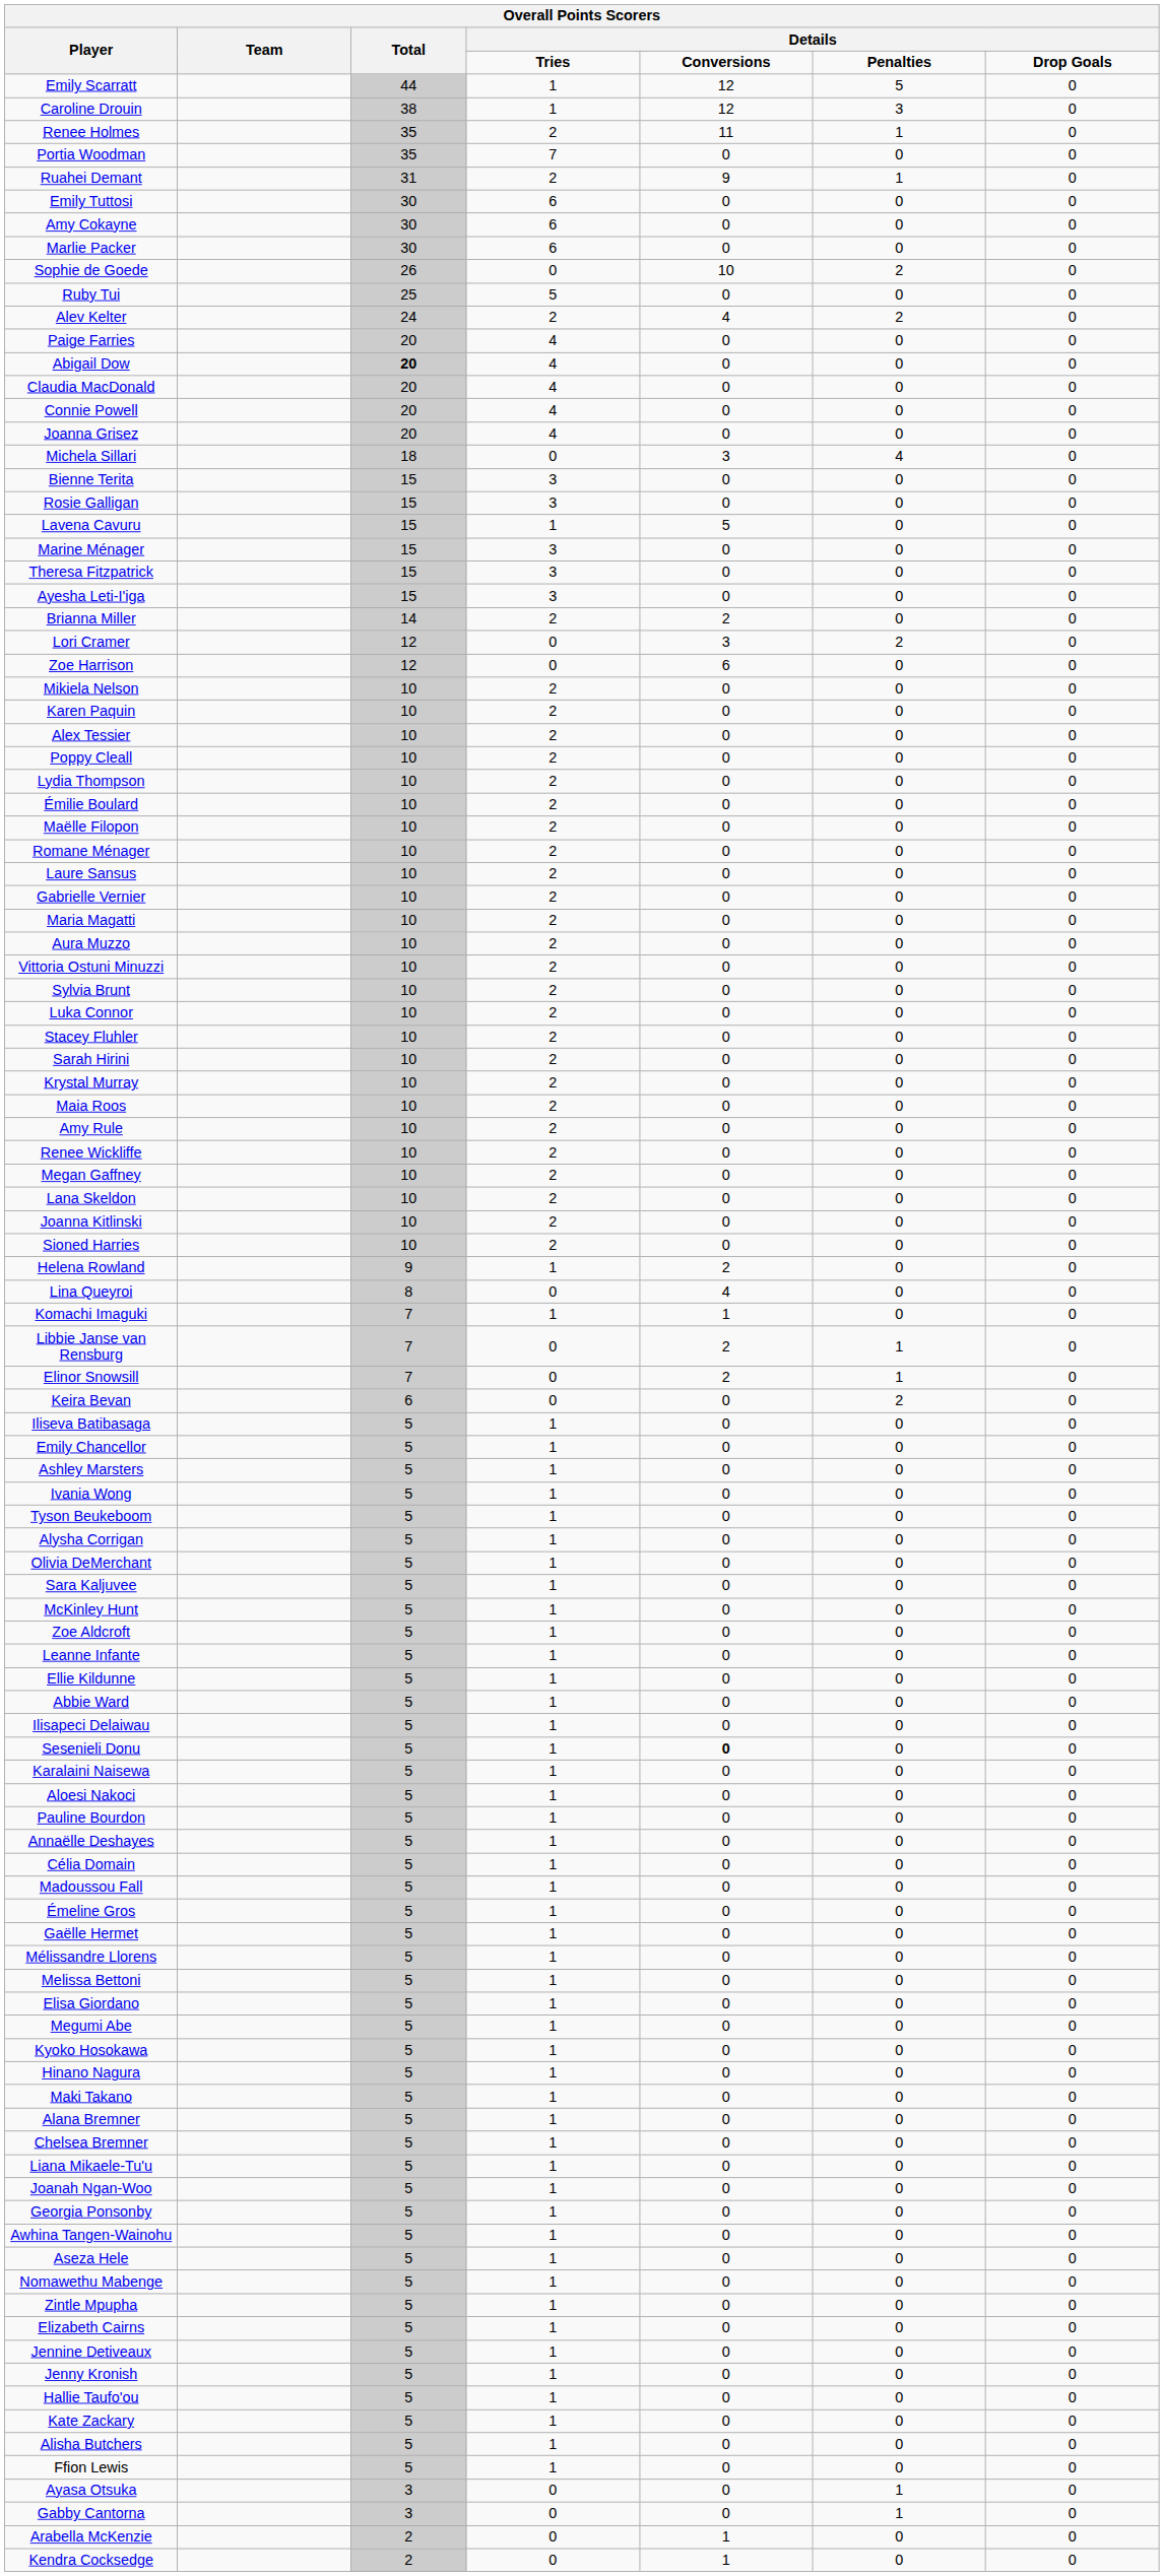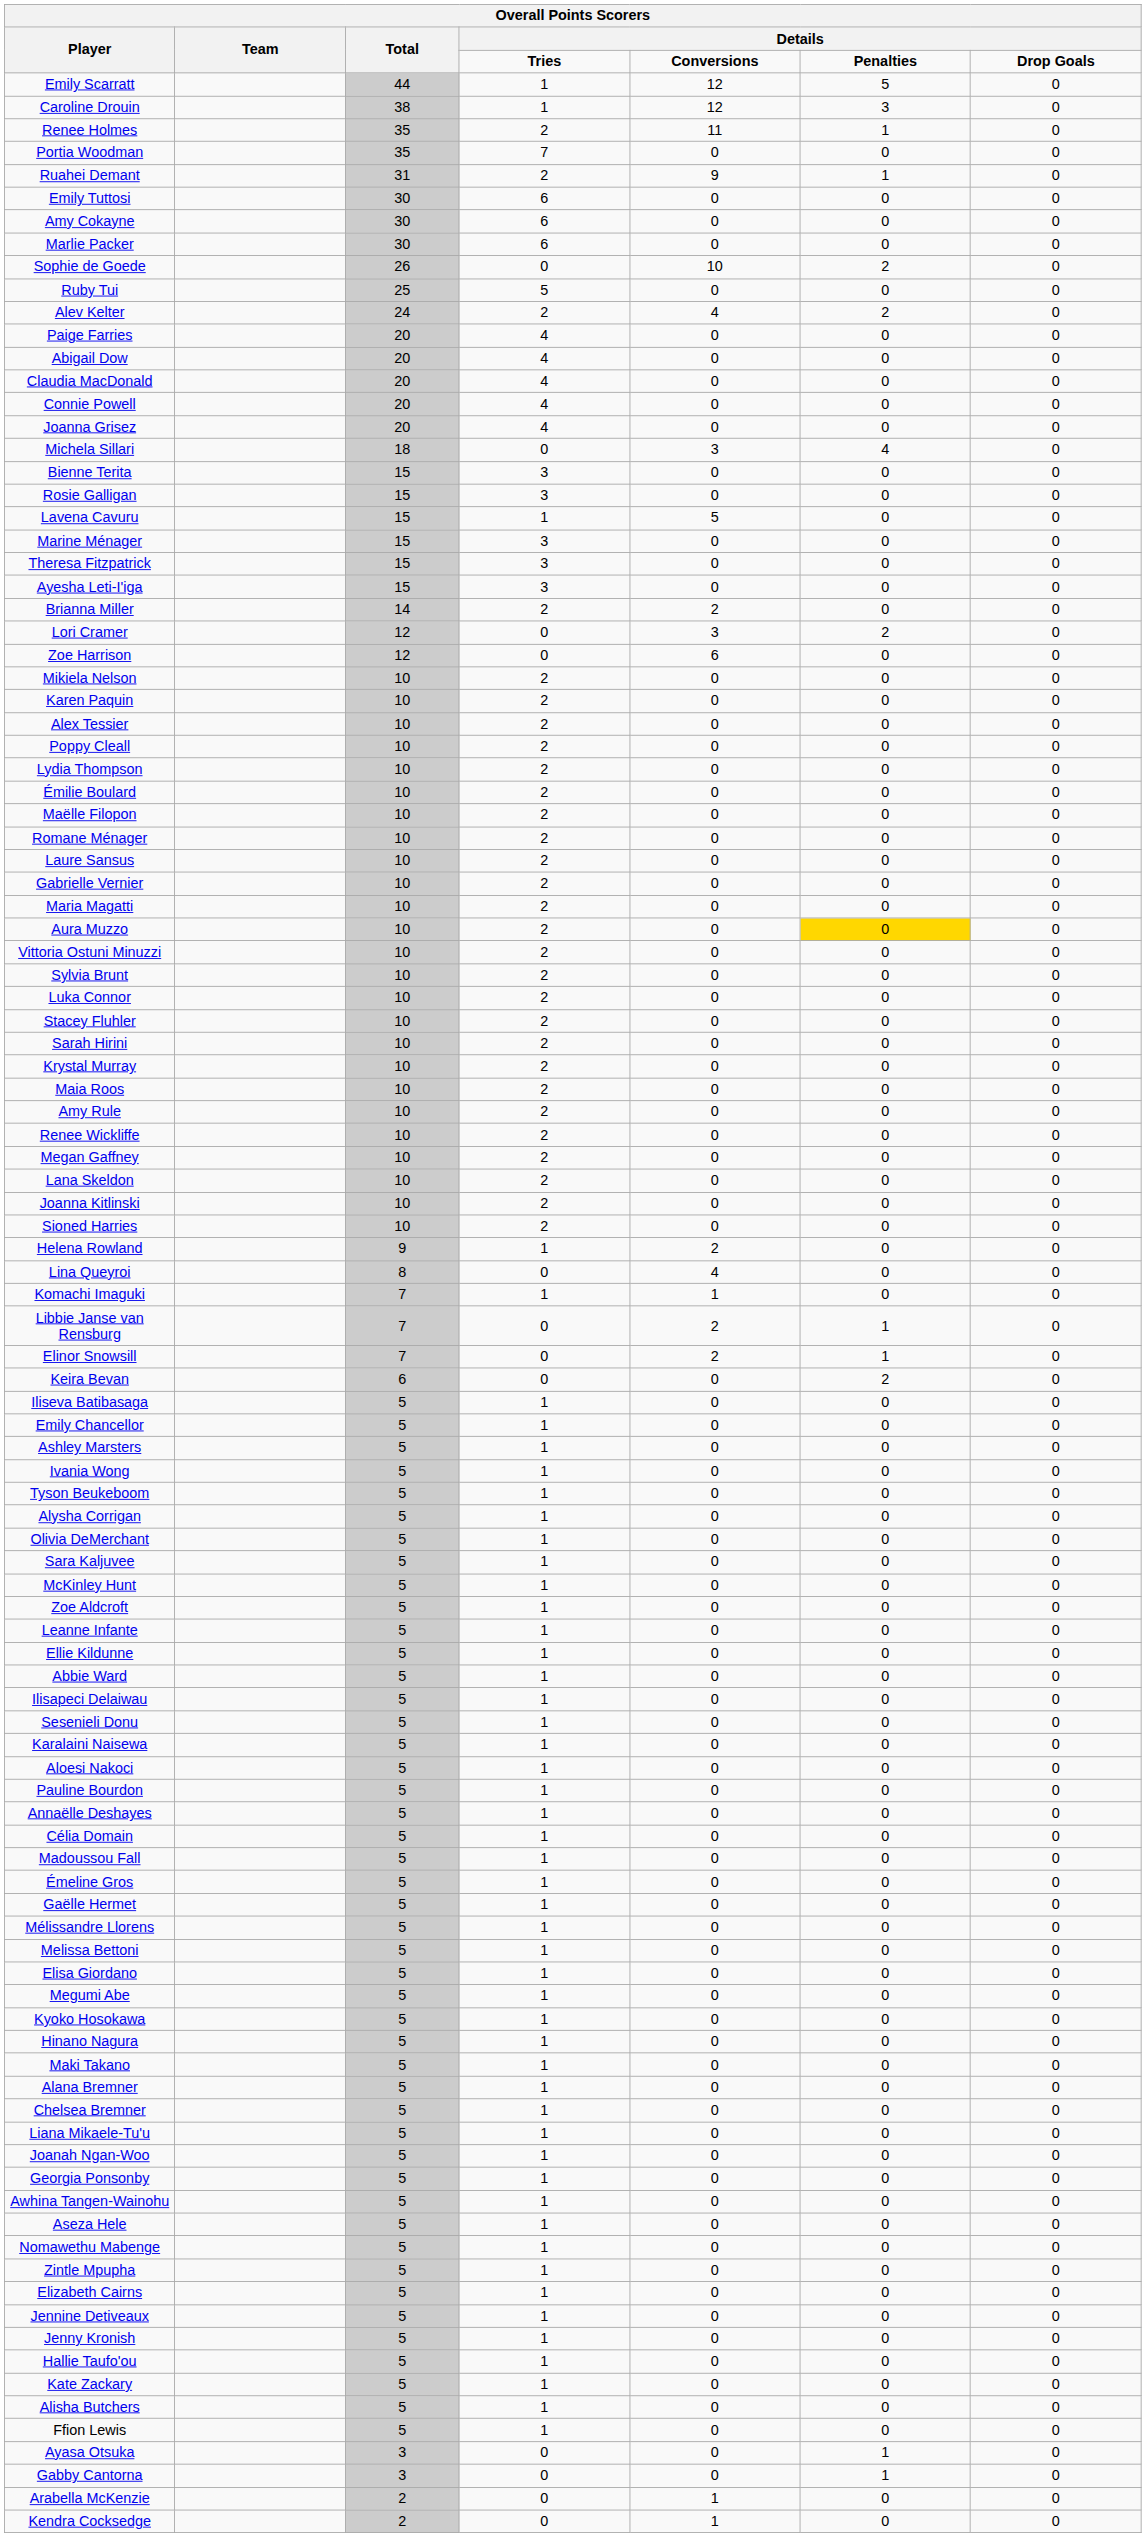Abigail Dow | Total: bold -> normal
Aura Muzzo | column 6: no background -> gold background
Sesenieli Donu | column 5: bold -> normal
